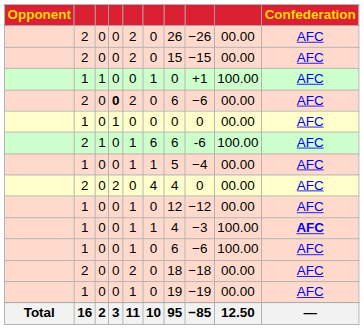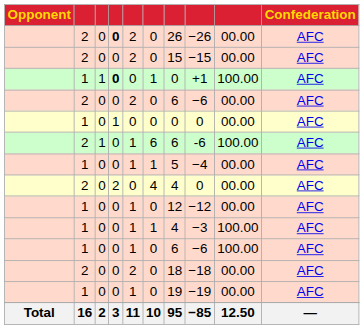row 2 | column 4: normal -> bold
row 4 | column 4: normal -> bold
row 5 | column 4: bold -> normal
row 11 | Confederation: bold -> normal
